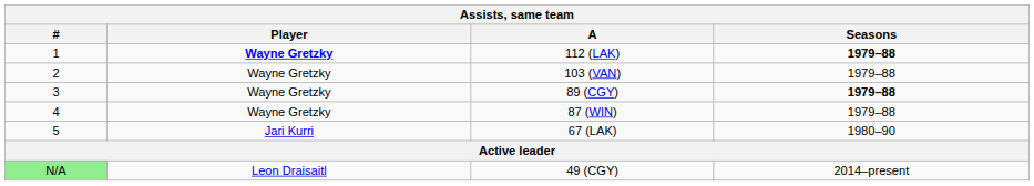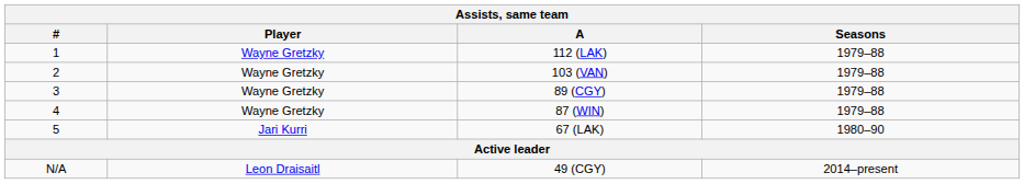112 (LAK) | Player: bold -> normal
112 (LAK) | Seasons: bold -> normal
89 (CGY) | Seasons: bold -> normal
49 (CGY) | #: lightgreen background -> no background
